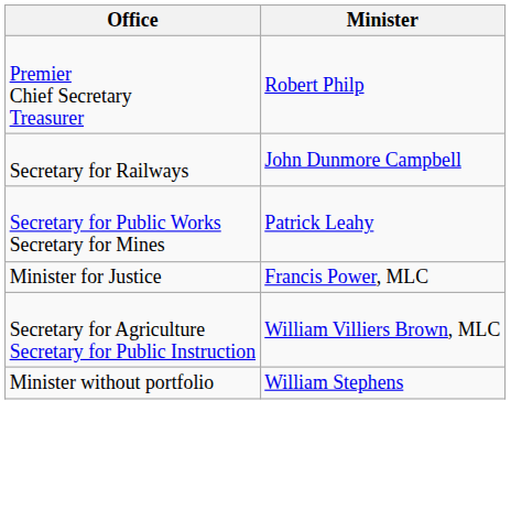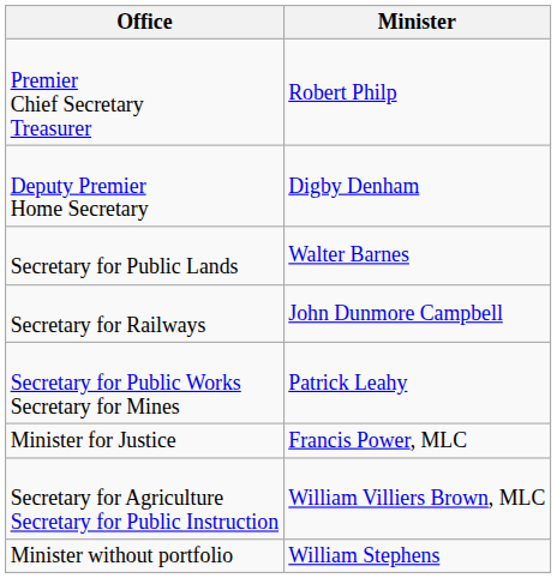+ row: Deputy Premier Home Secretary | Digby Denham
+ row: Secretary for Public Lands | Walter Barnes
